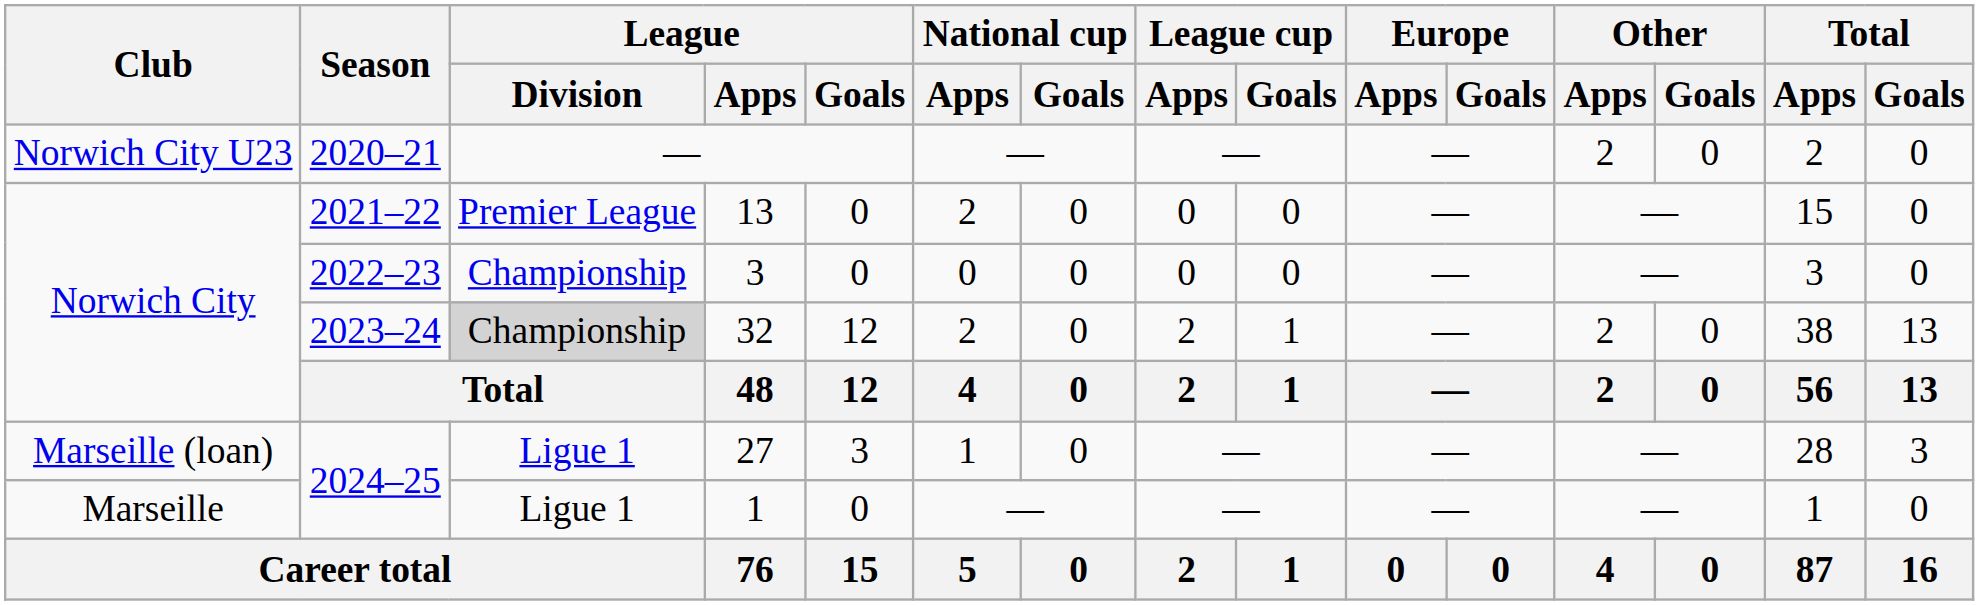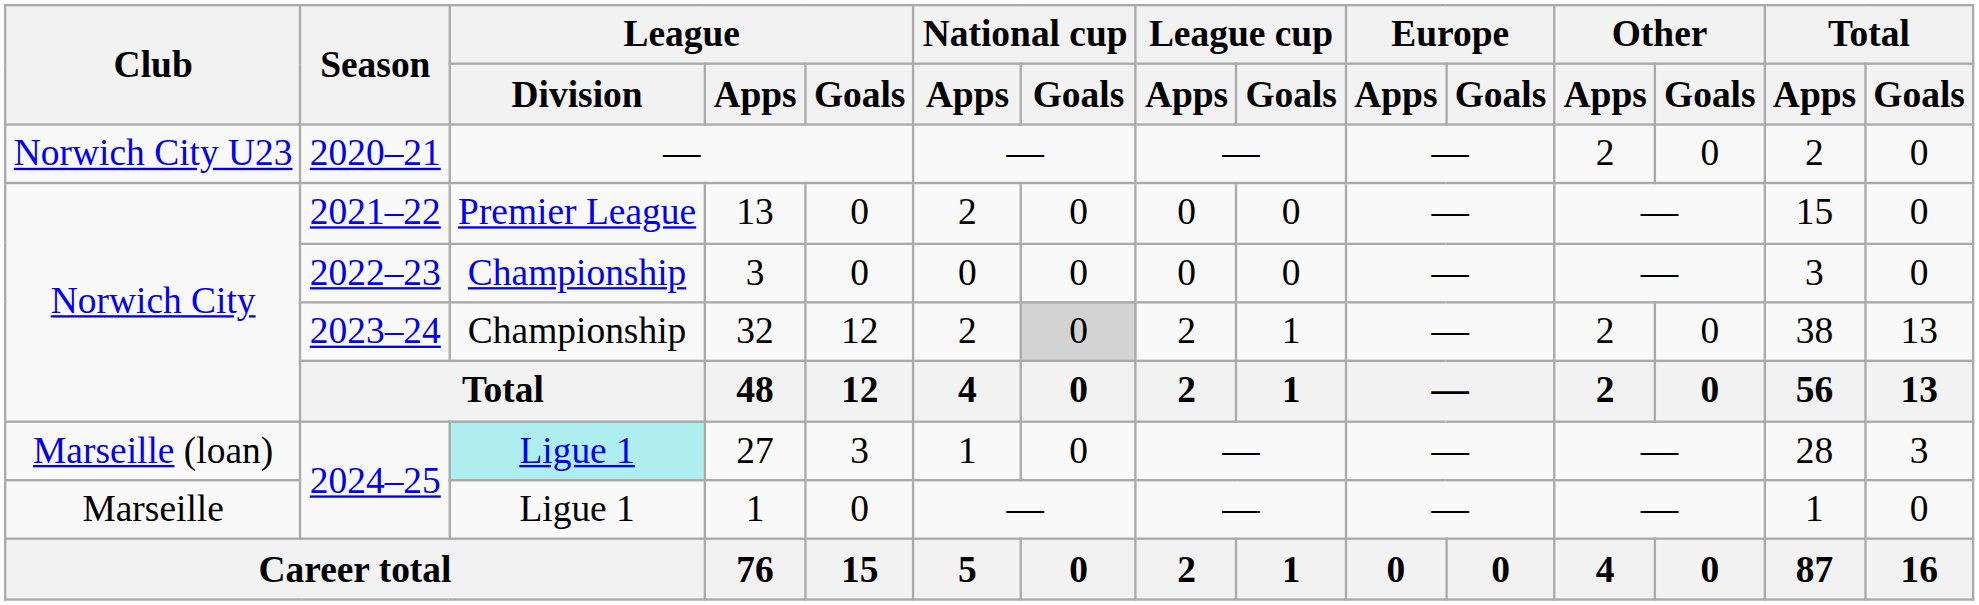32 | League / Division: lightgrey background -> no background
32 | National cup / Goals: no background -> lightgrey background
27 | League / Division: no background -> paleturquoise background
